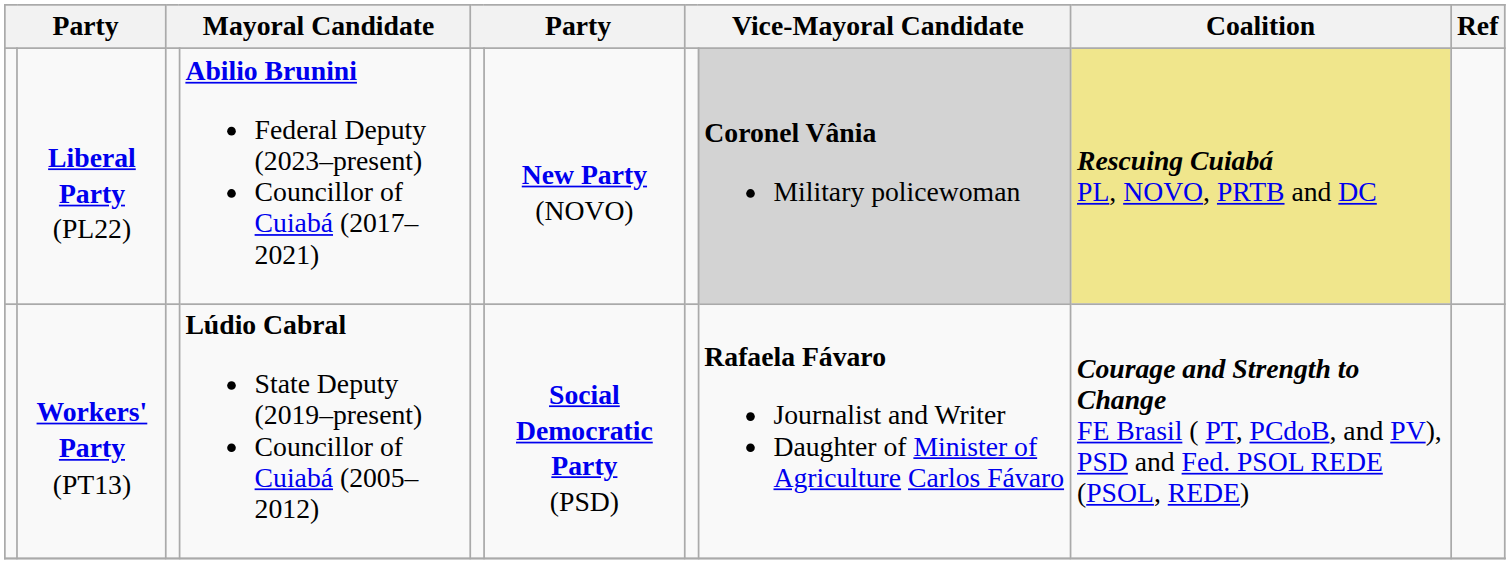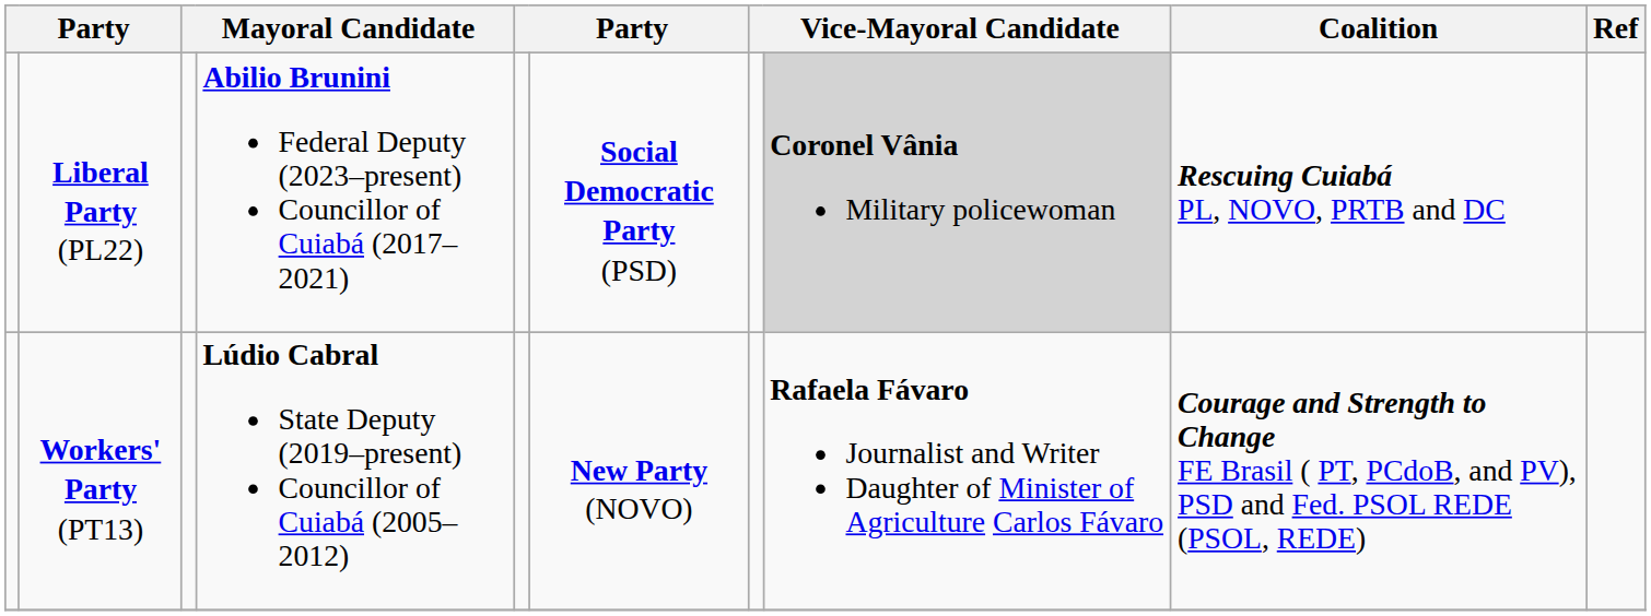Liberal Party (PL22) | column 6: New Party (NOVO) -> Social Democratic Party (PSD)
Liberal Party (PL22) | Coalition: khaki background -> no background
Workers' Party (PT13) | column 6: Social Democratic Party (PSD) -> New Party (NOVO)
